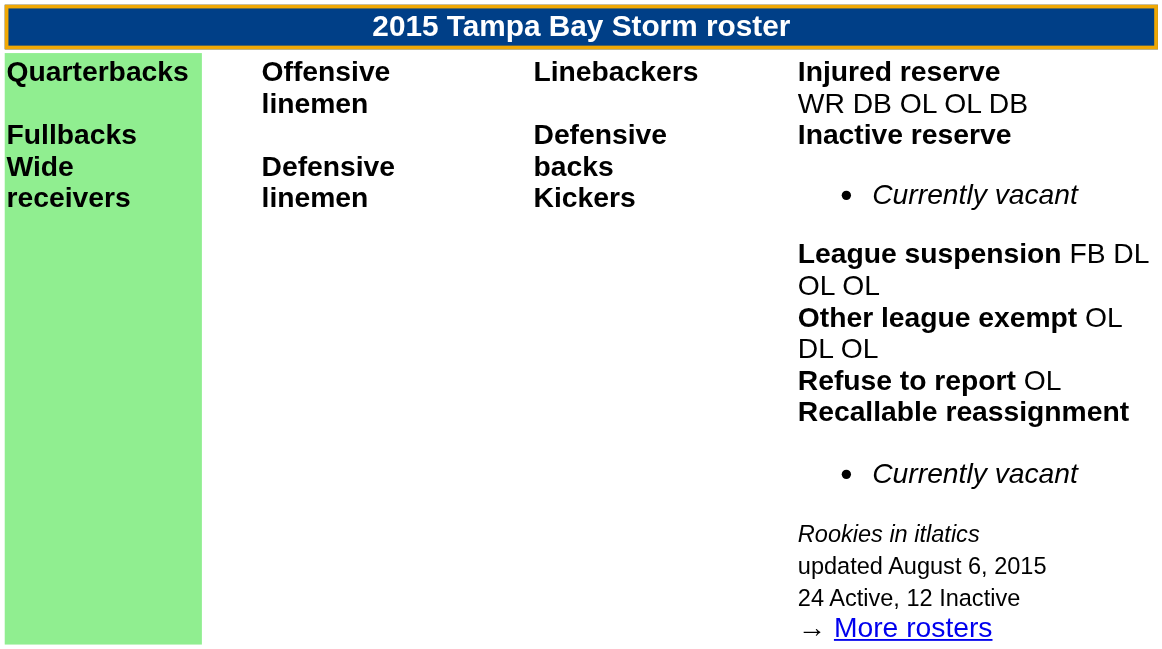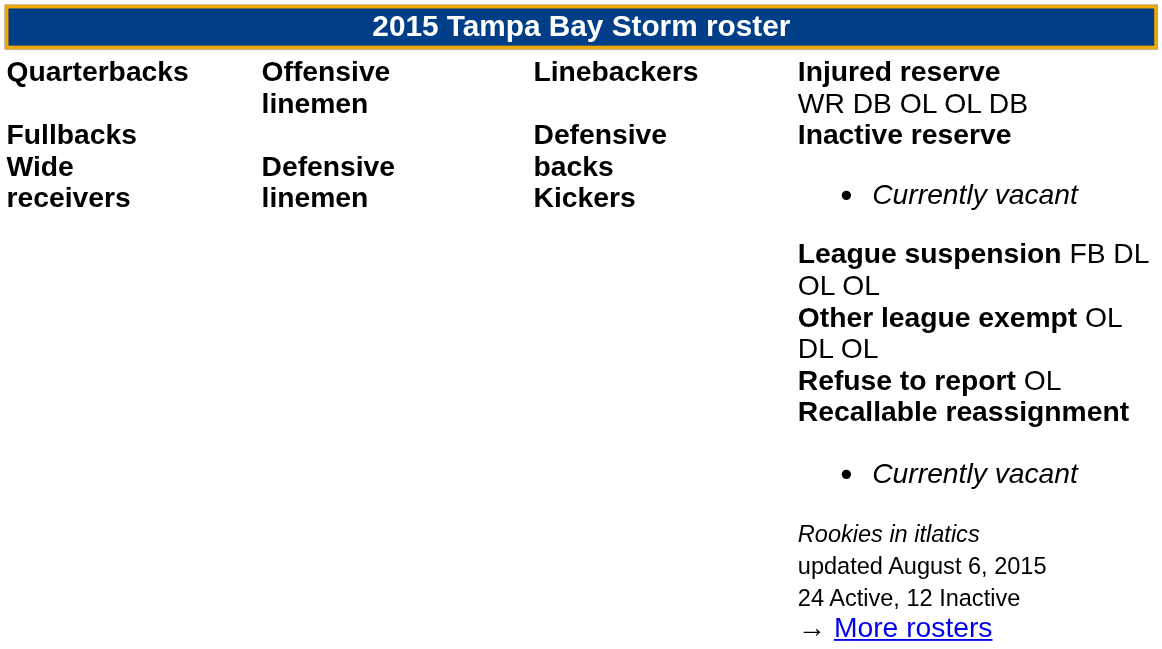Quarterbacks Fullbacks Wide receivers | column 1: lightgreen background -> no background
